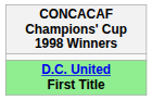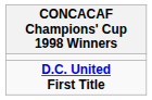row 3 | column 1: lightgreen background -> no background
